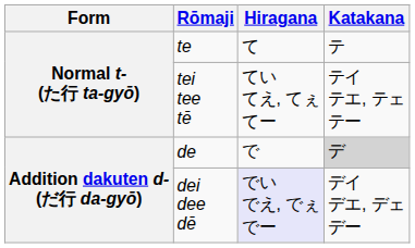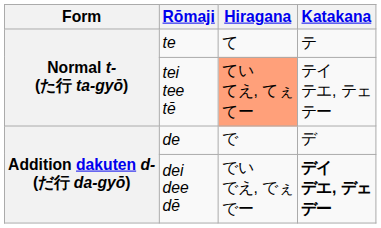tei tee tē | Hiragana: no background -> lightsalmon background
de | Katakana: lightgrey background -> no background
dei dee dē | Hiragana: lavender background -> no background
dei dee dē | Katakana: normal -> bold
